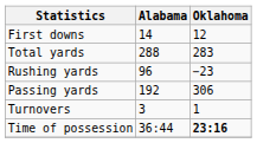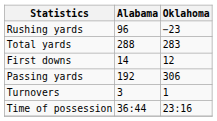rows swapped: First downs <-> Rushing yards
Time of possession | Oklahoma: bold -> normal
